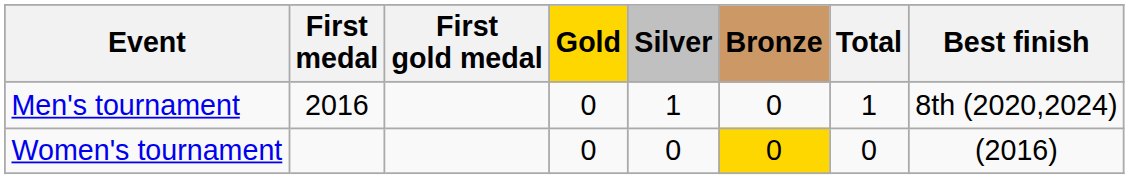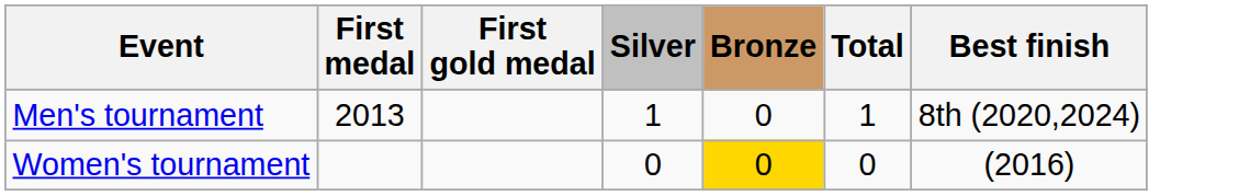- column: Gold | 0 | 0
Men's tournament | First medal: 2016 -> 2013
